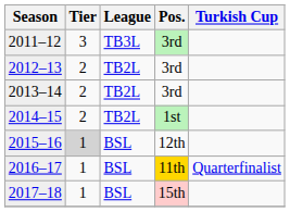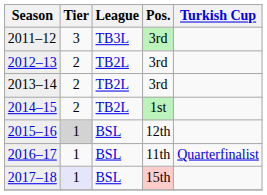2016–17 | Pos.: gold background -> no background
2017–18 | Tier: no background -> lavender background
